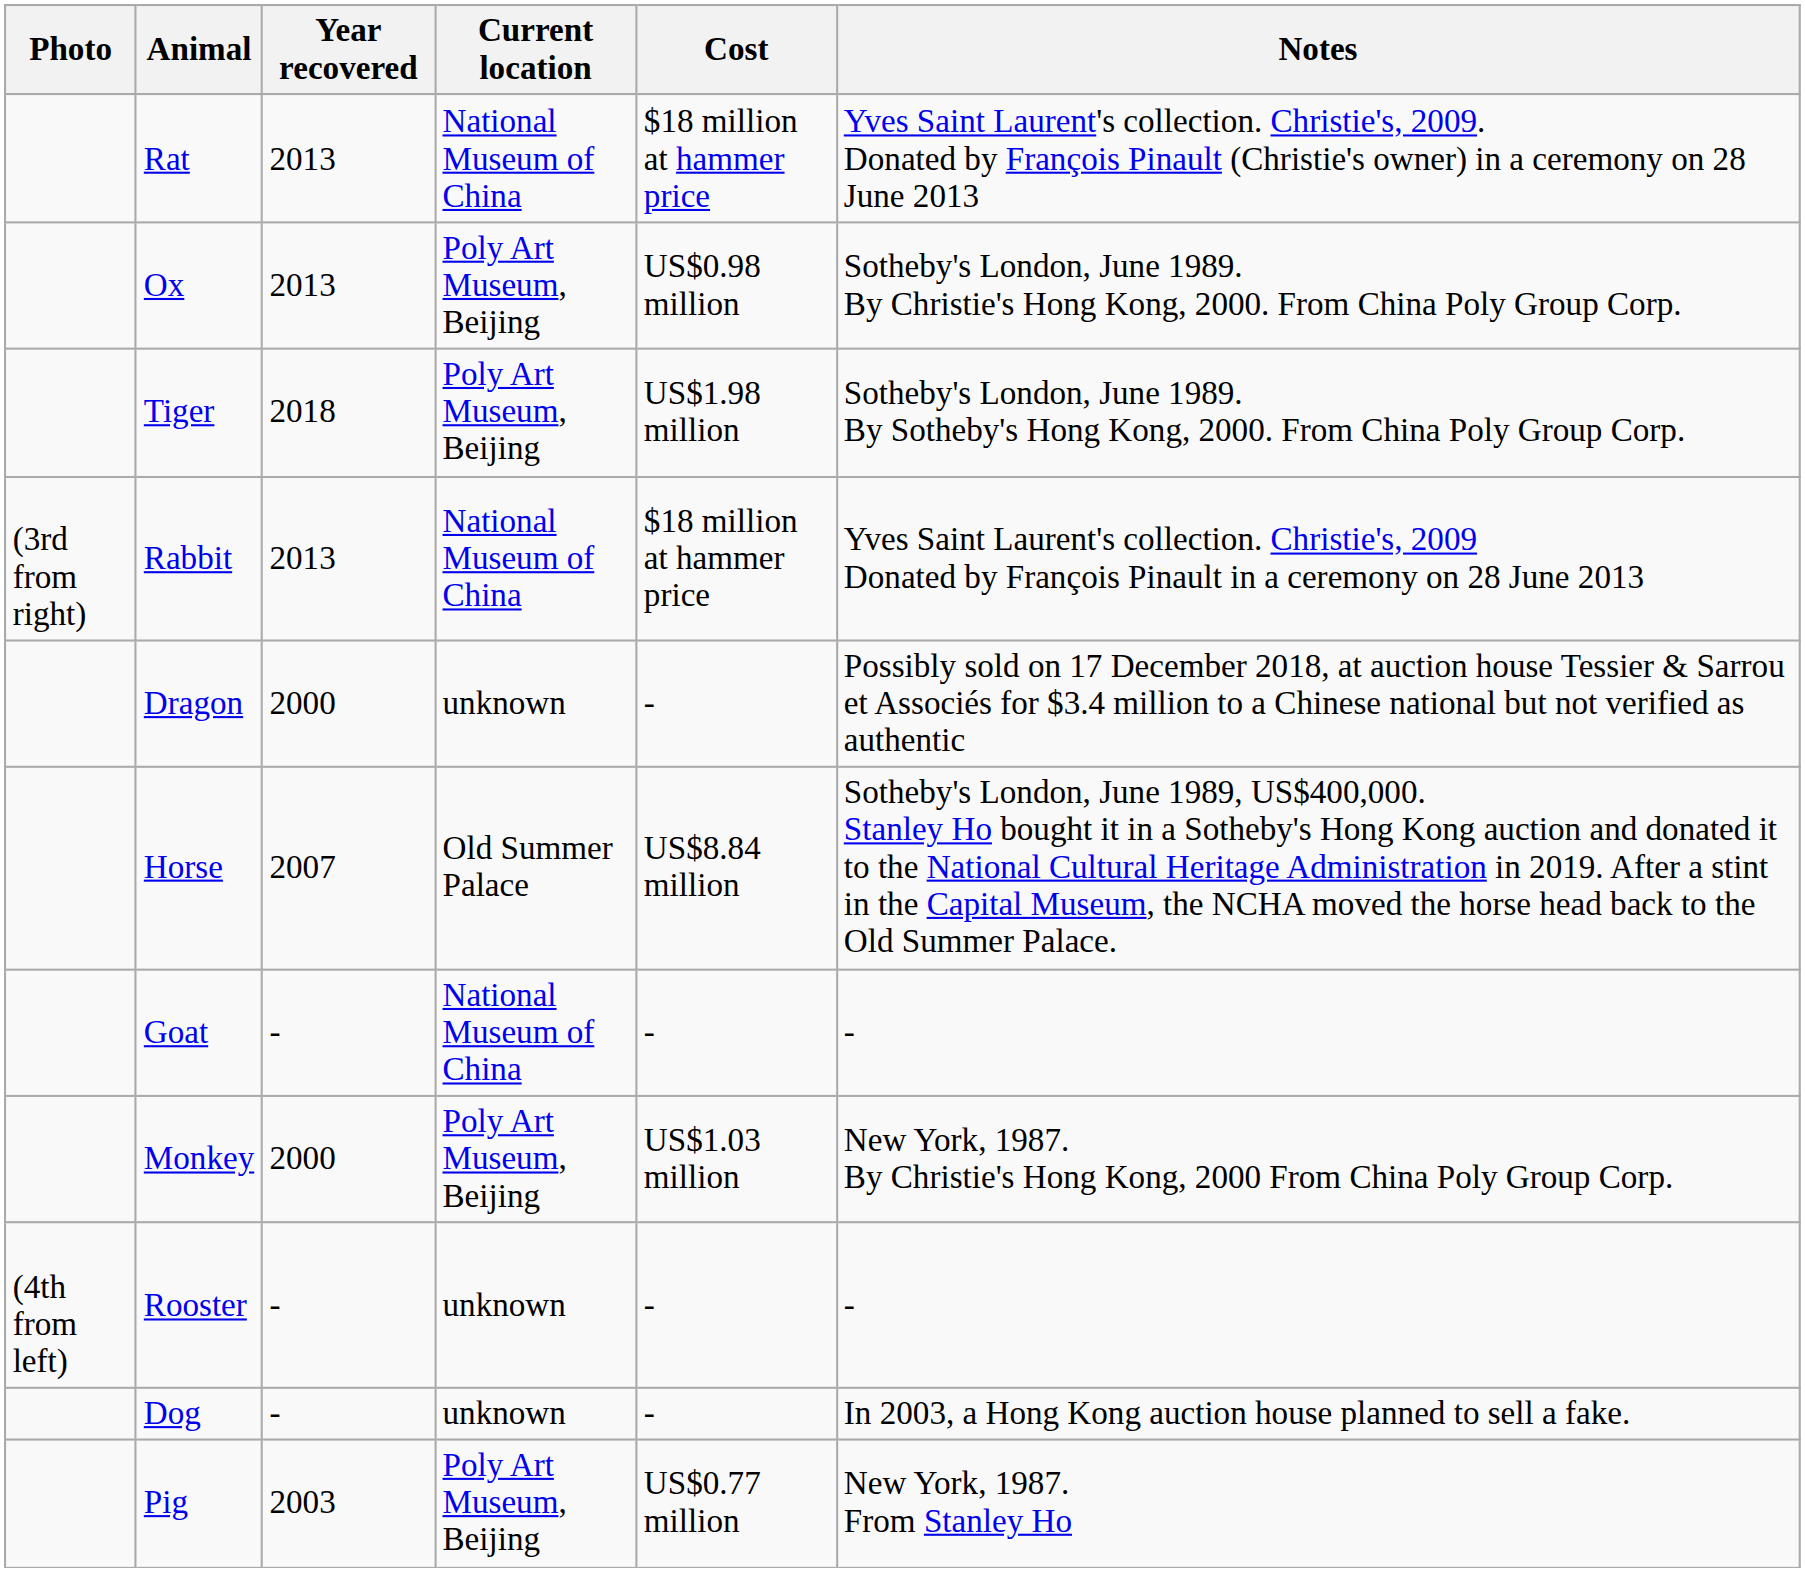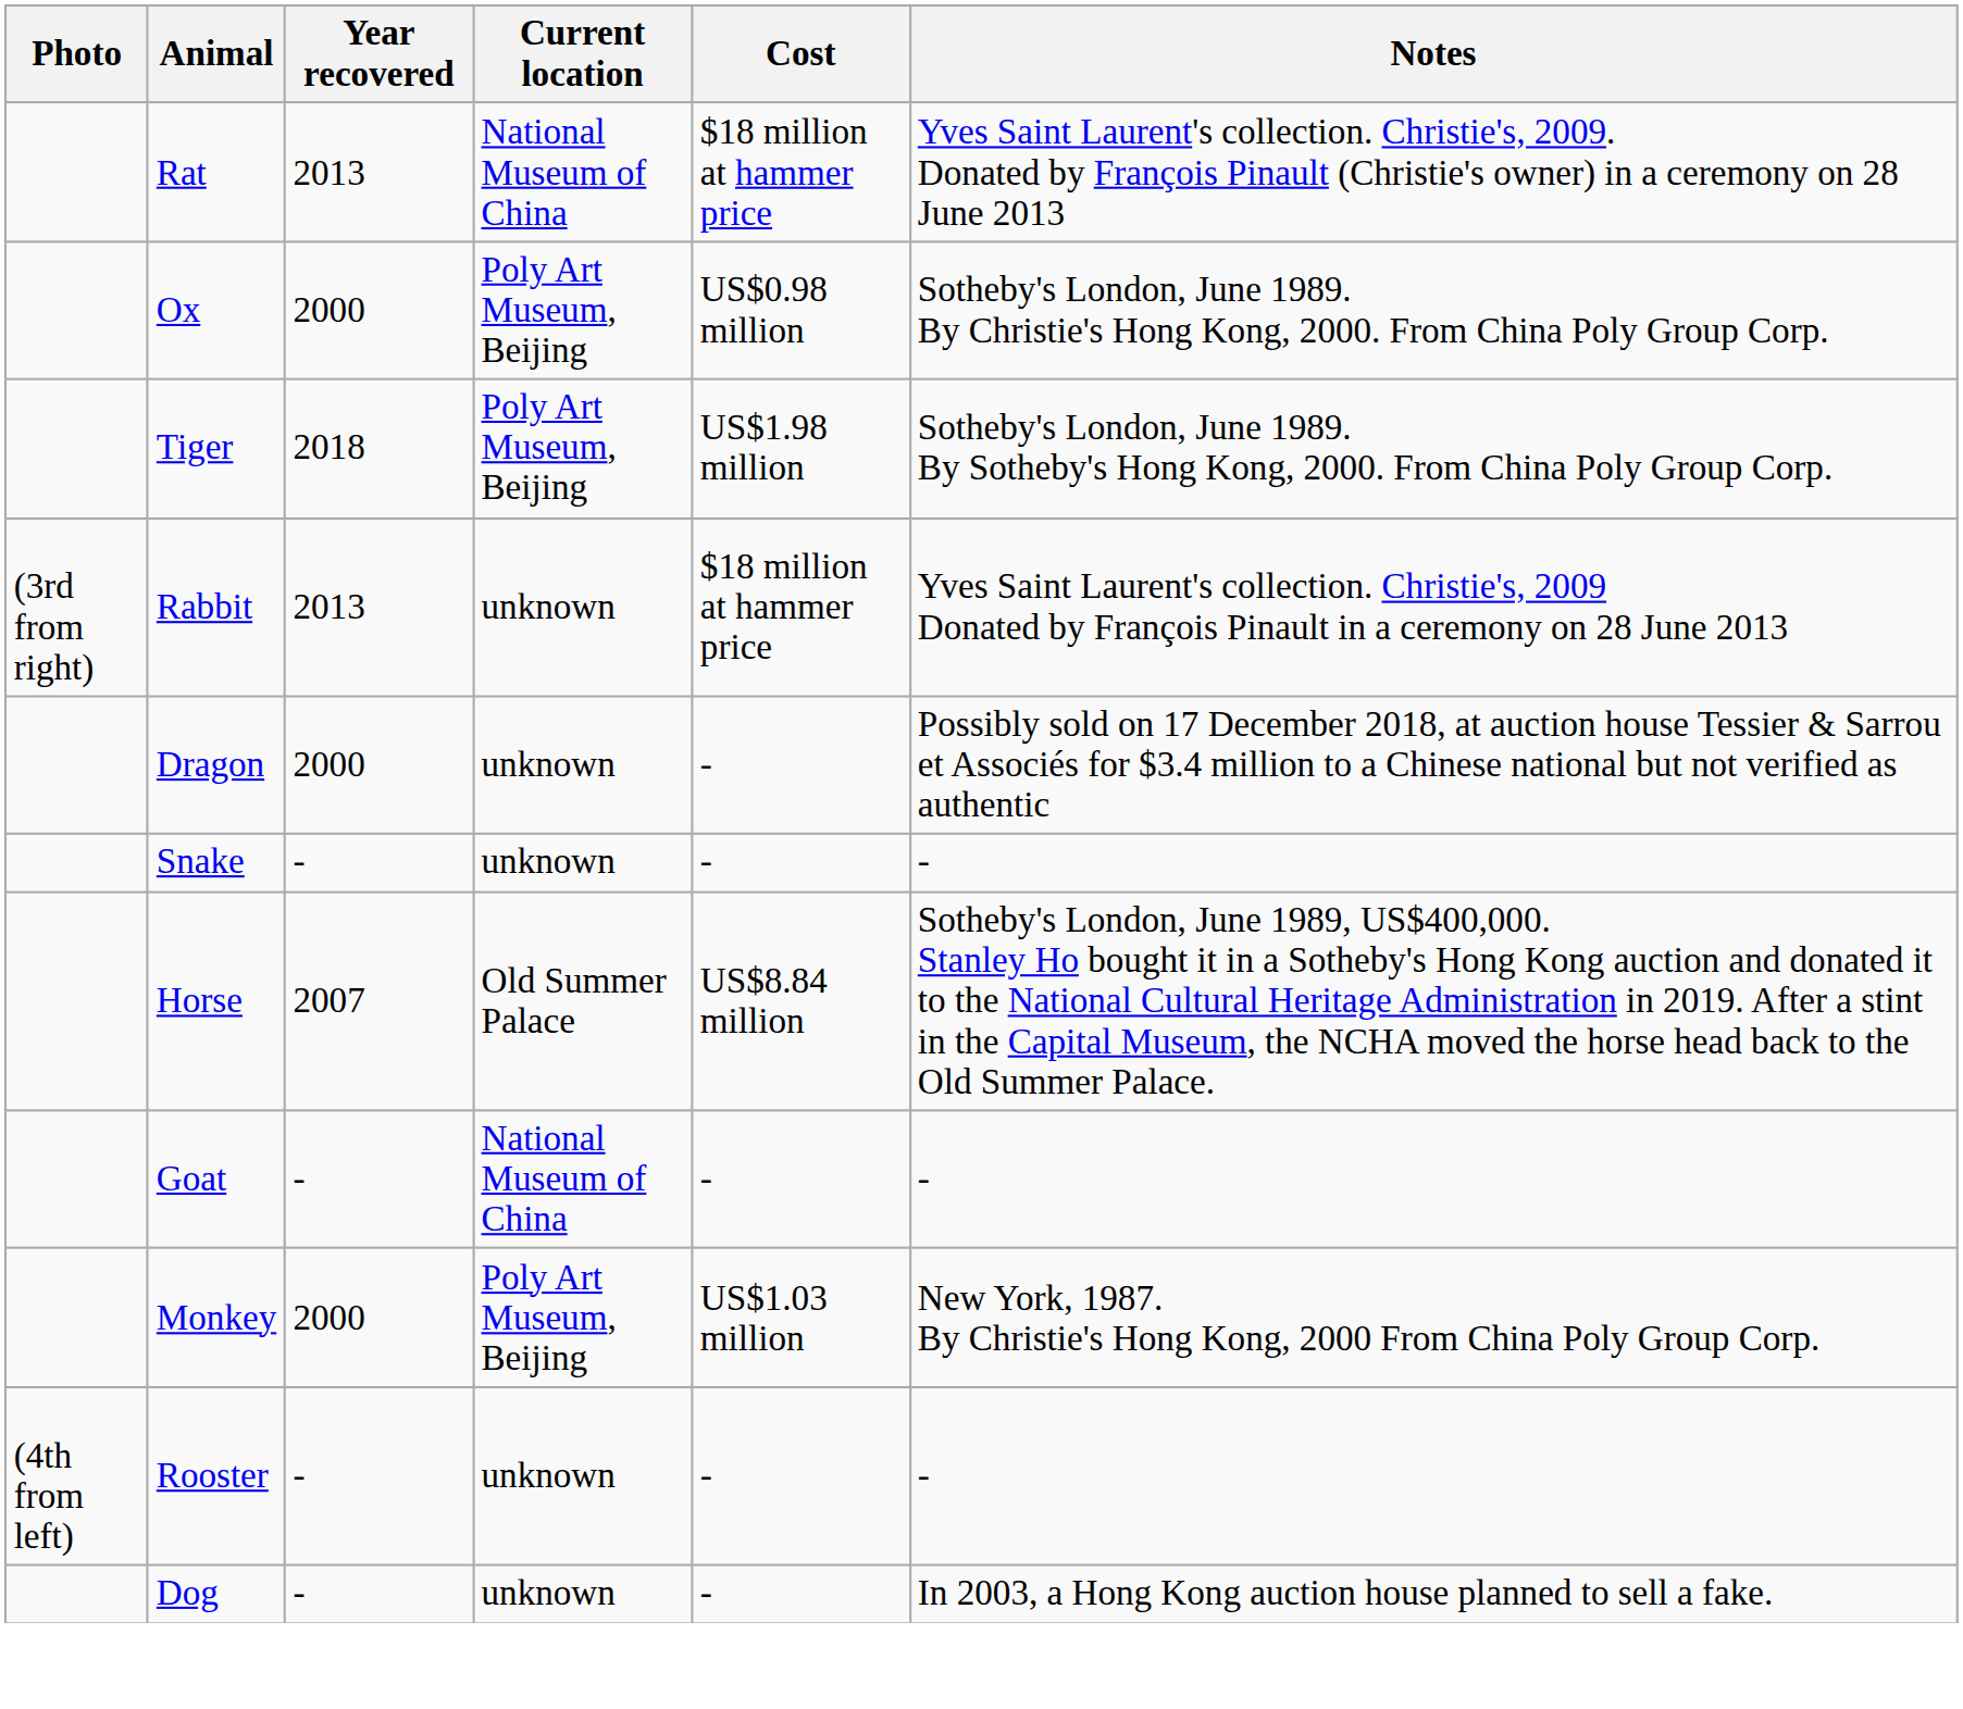Ox | Year recovered: 2013 -> 2000
Rabbit | Current location: National Museum of China -> unknown
+ row: Snake | - | unknown | - | -
- row: Pig | 2003 | Poly Art Museum, Beijing | US$0.77 million | New York, 1987. From Stanley Ho
